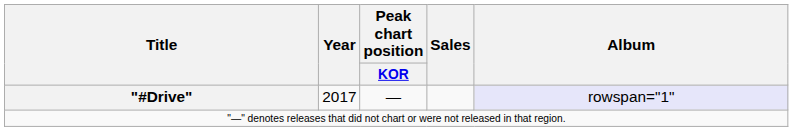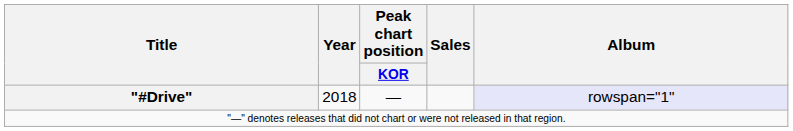"#Drive" | Year: 2017 -> 2018
